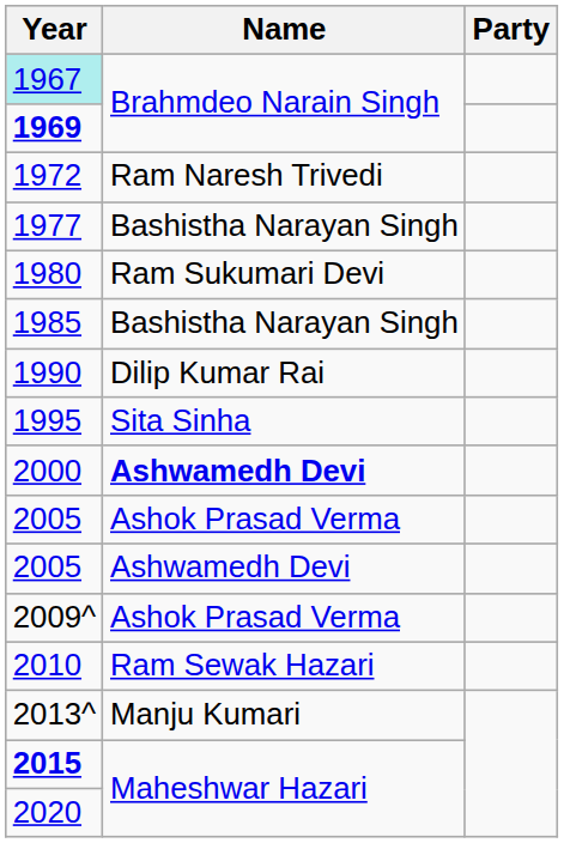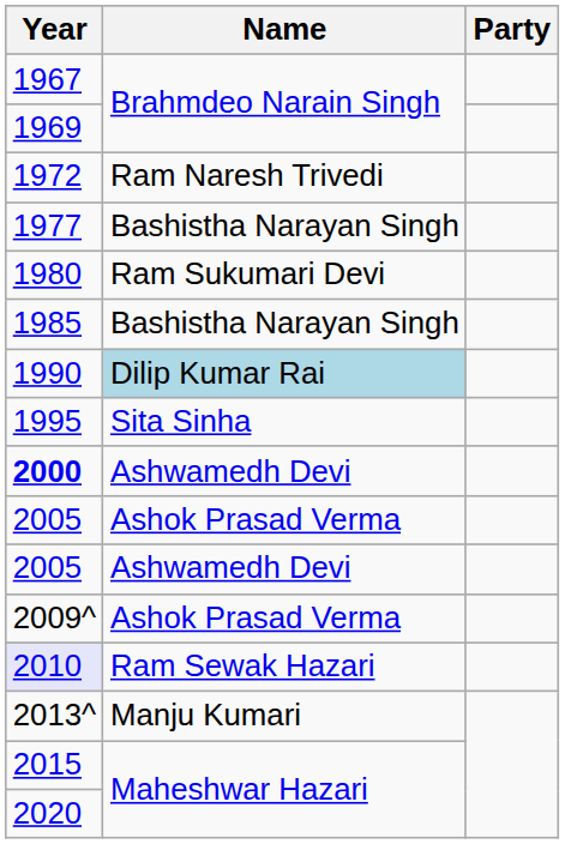1967 | Year: paleturquoise background -> no background
1969 | Year: bold -> normal
1990 | Name: no background -> lightblue background
2000 | Year: normal -> bold
2000 | Name: bold -> normal
2010 | Year: no background -> lavender background
2015 | Year: bold -> normal
